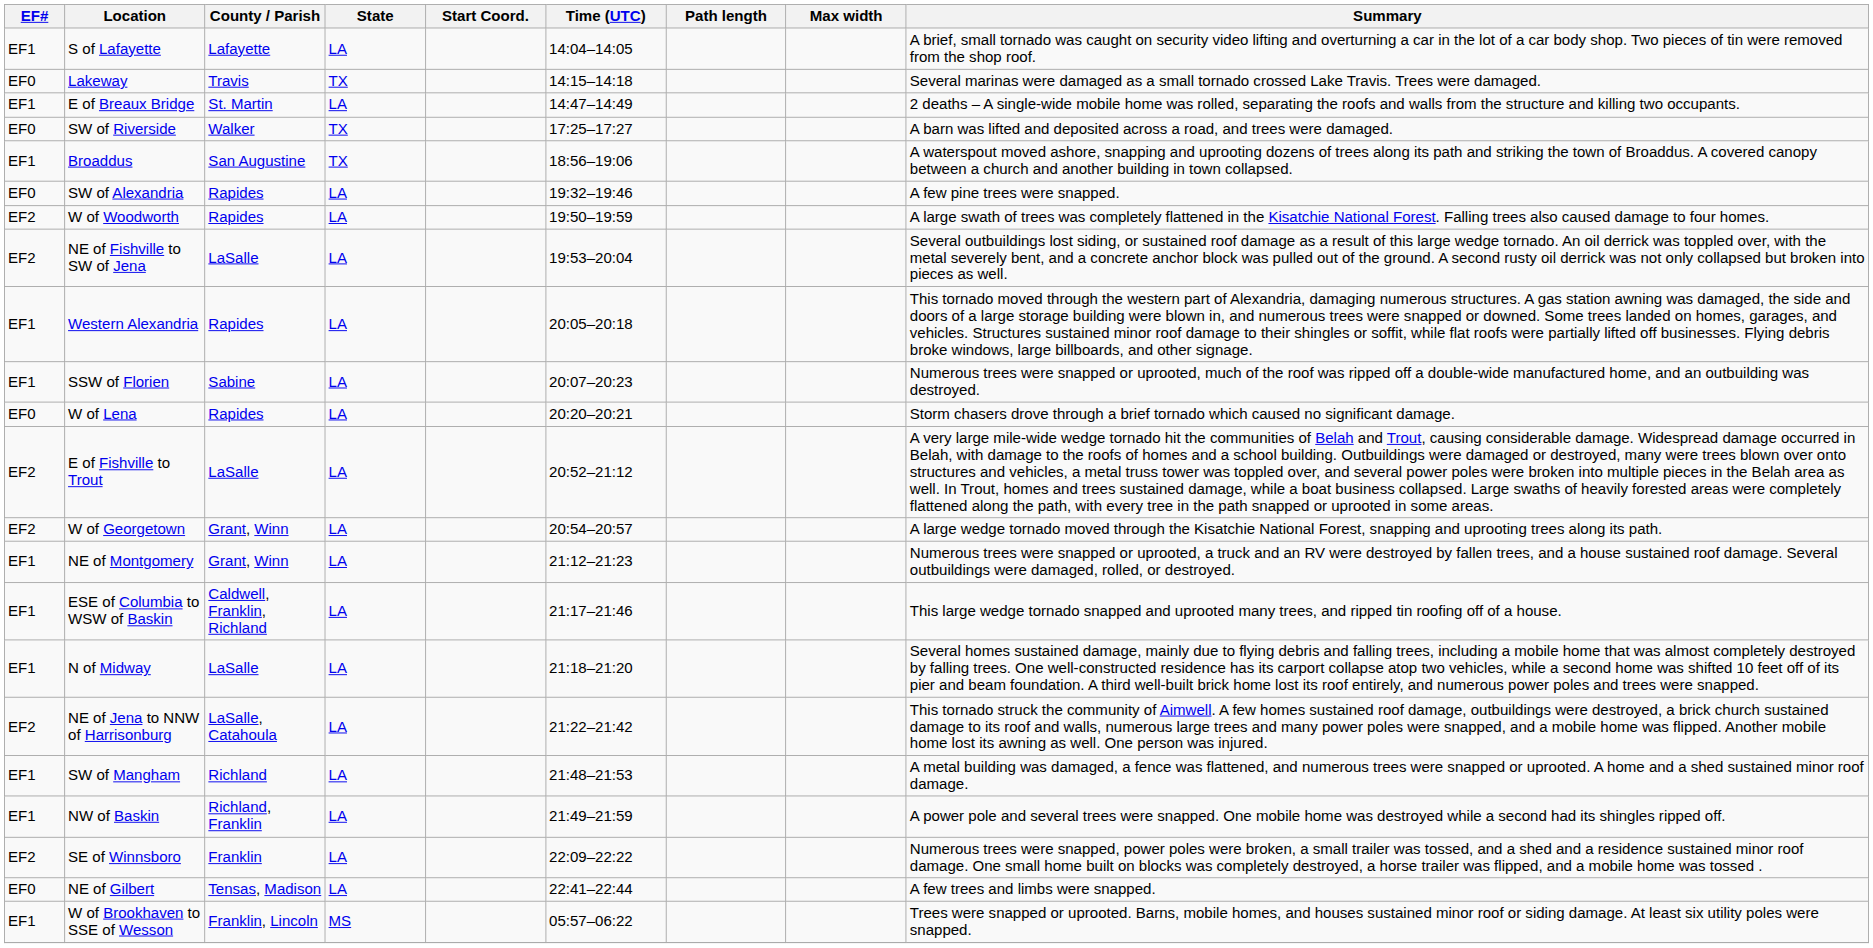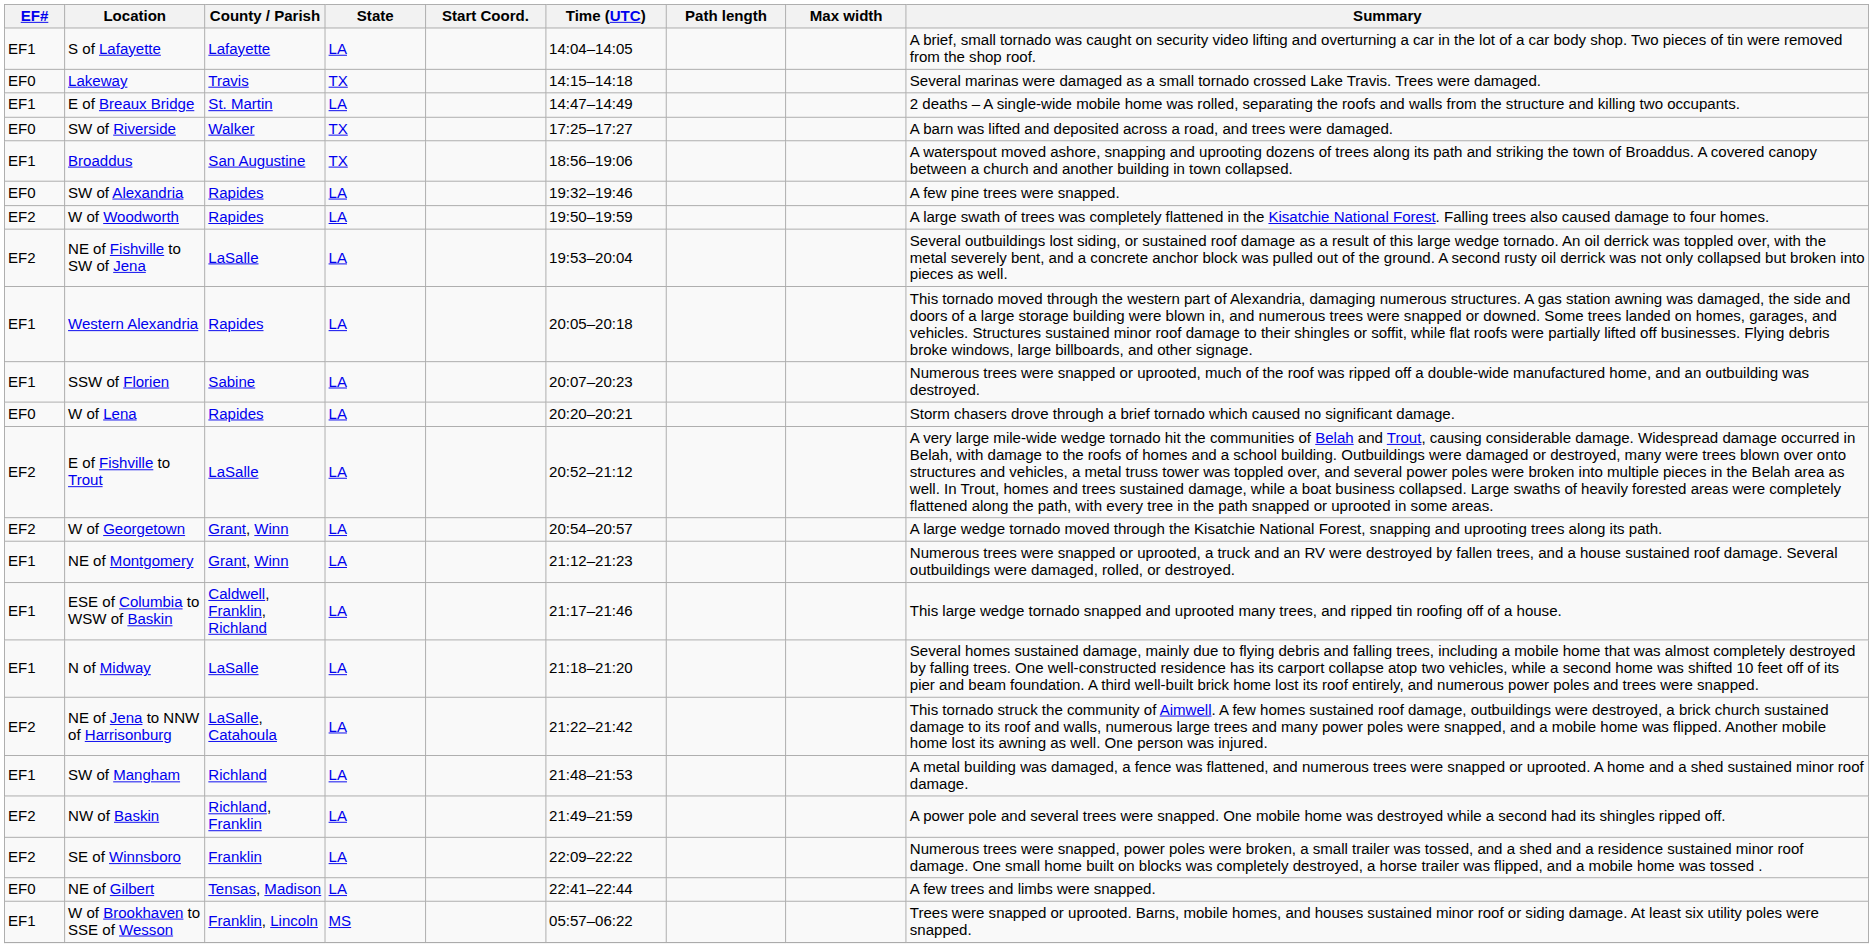NW of Baskin | EF#: EF1 -> EF2
